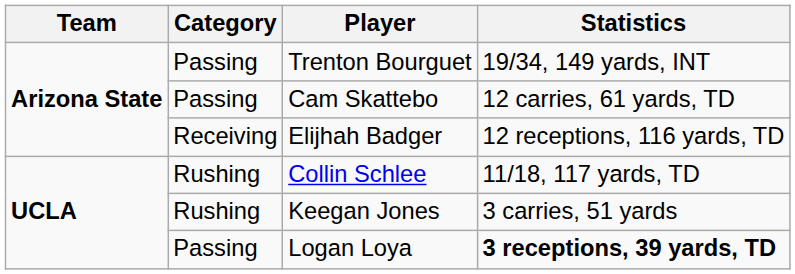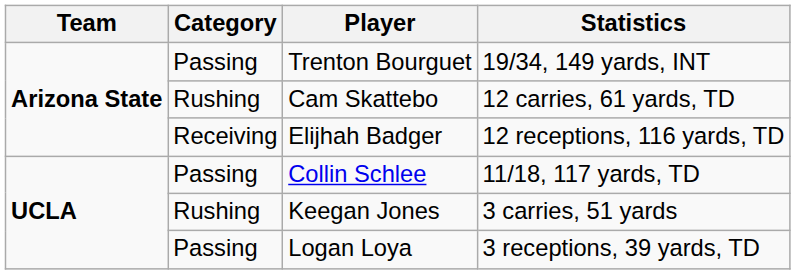Cam Skattebo | Category: Passing -> Rushing
Collin Schlee | Category: Rushing -> Passing
Logan Loya | Statistics: bold -> normal
